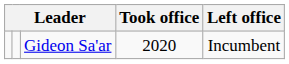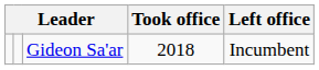Gideon Sa'ar | Took office: 2020 -> 2018
